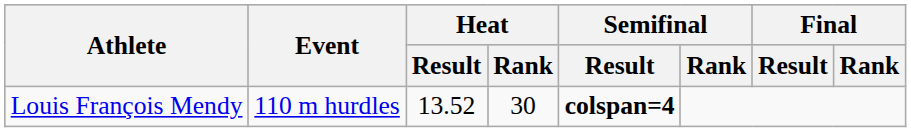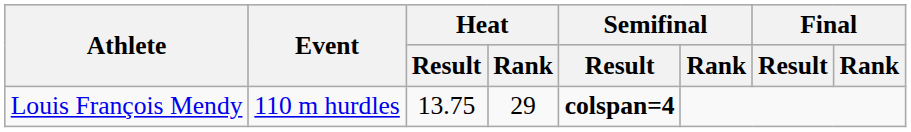Louis François Mendy | Heat / Result: 13.52 -> 13.75
Louis François Mendy | Heat / Rank: 30 -> 29
